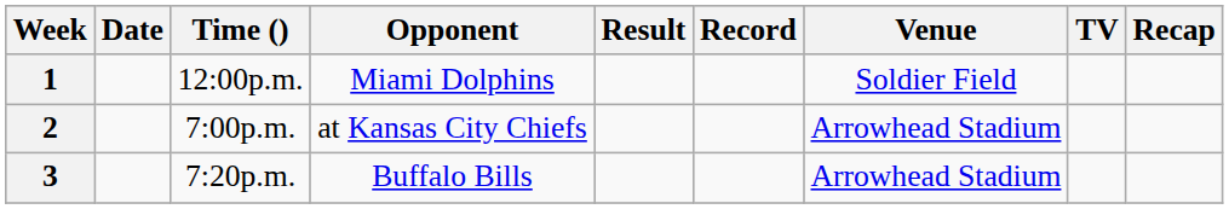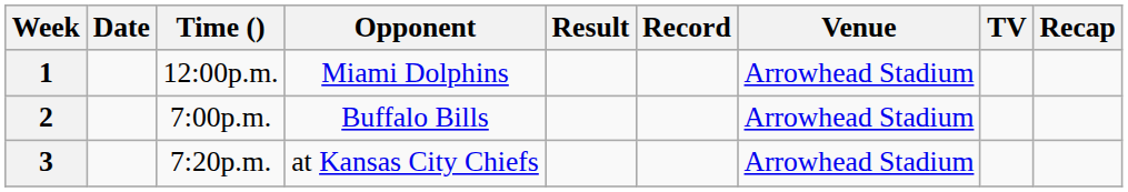1 | Venue: Soldier Field -> Arrowhead Stadium
2 | Opponent: at Kansas City Chiefs -> Buffalo Bills
3 | Opponent: Buffalo Bills -> at Kansas City Chiefs
